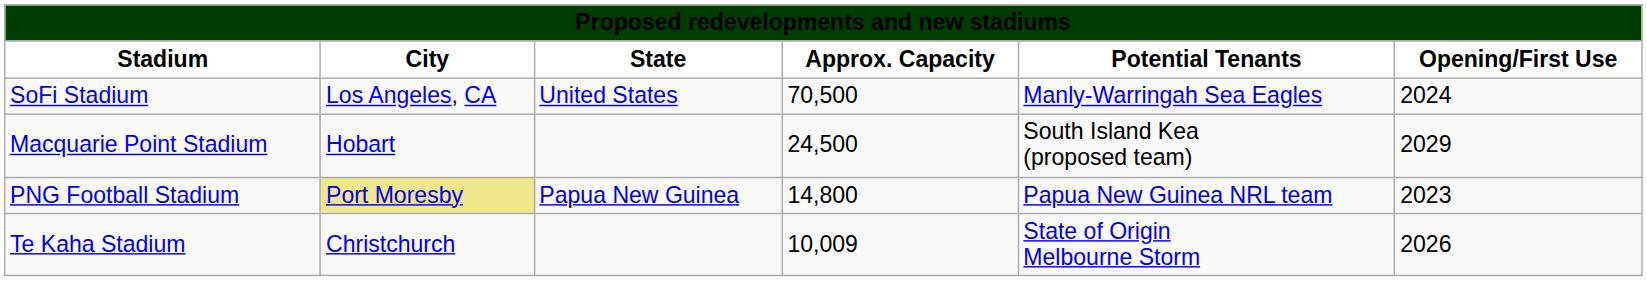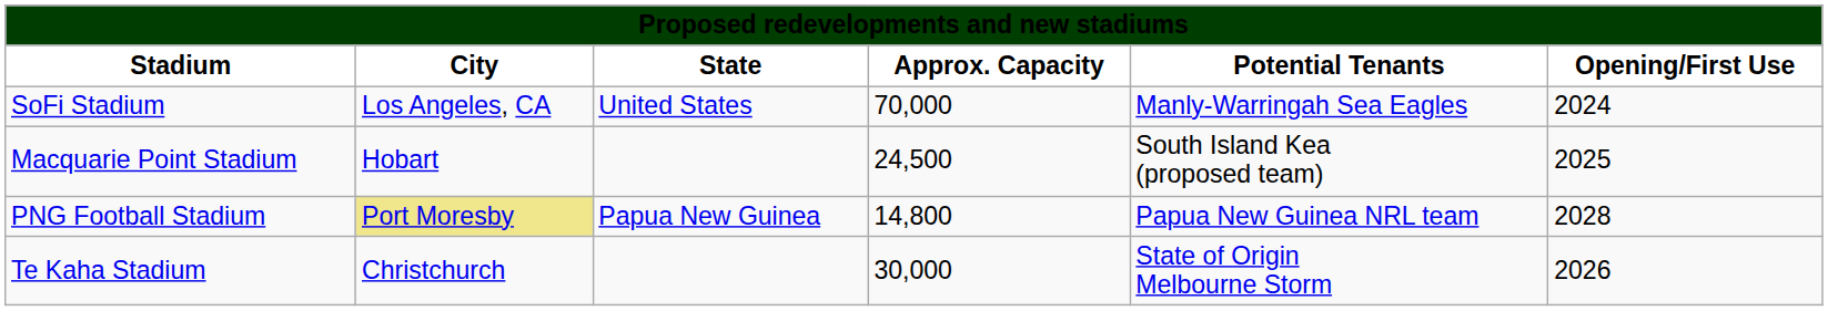SoFi Stadium | Approx. Capacity: 70,500 -> 70,000
Macquarie Point Stadium | Opening/First Use: 2029 -> 2025
PNG Football Stadium | Opening/First Use: 2023 -> 2028
Te Kaha Stadium | Approx. Capacity: 10,009 -> 30,000
